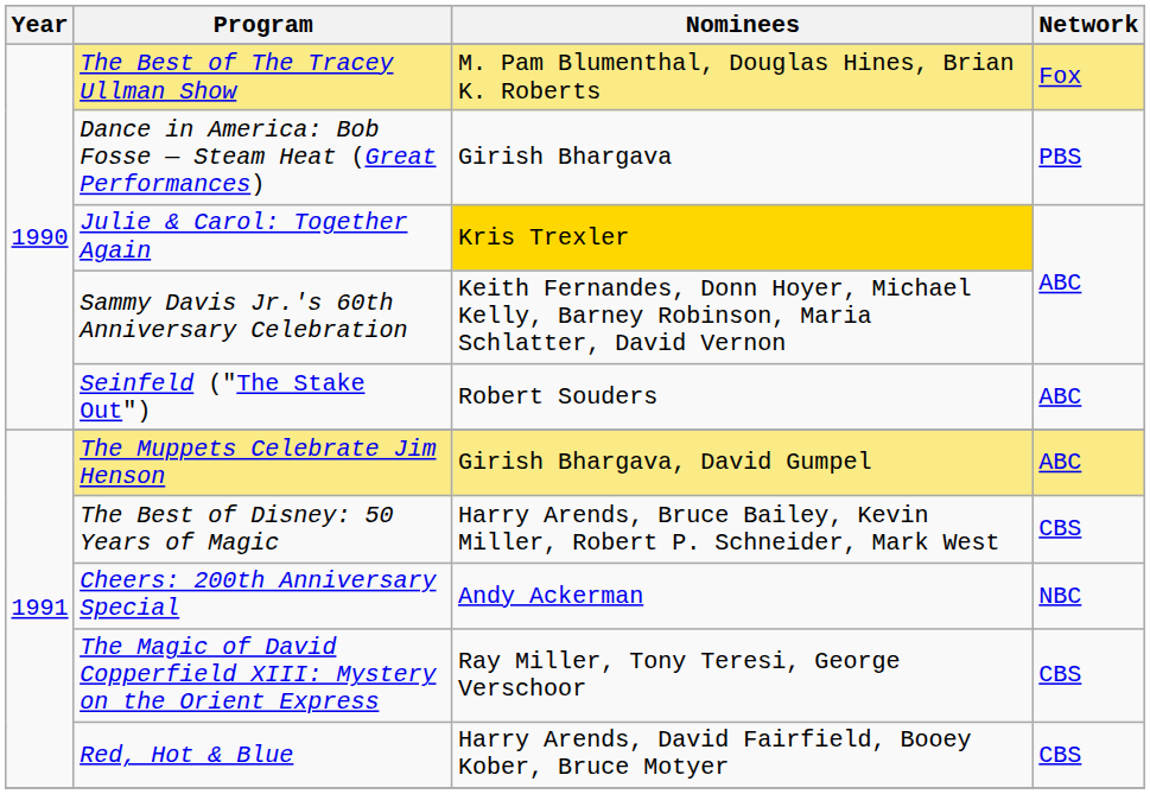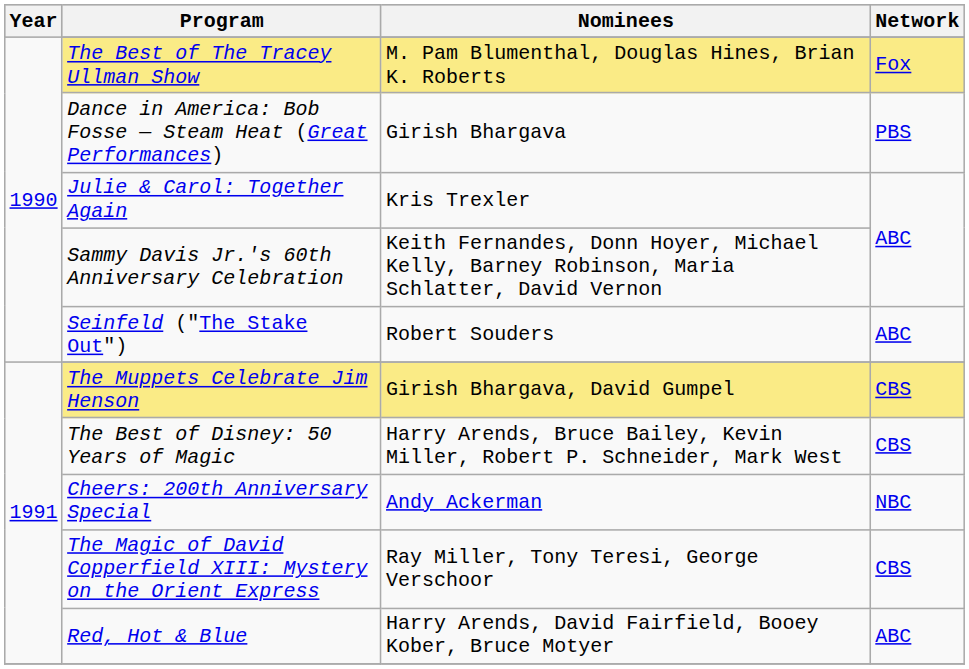Julie & Carol: Together Again | Nominees: gold background -> no background
The Muppets Celebrate Jim Henson | Network: ABC -> CBS
Red, Hot & Blue | Network: CBS -> ABC
